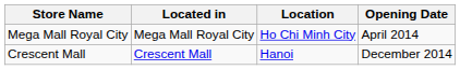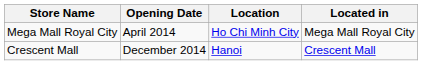columns swapped: Opening Date <-> Located in
